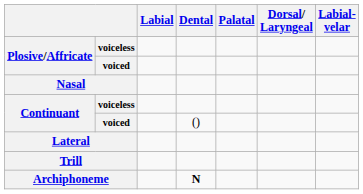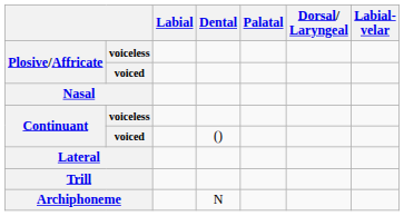Archiphoneme | Dental: bold -> normal
